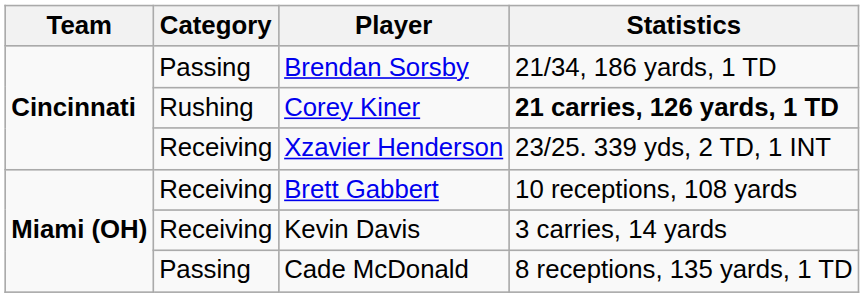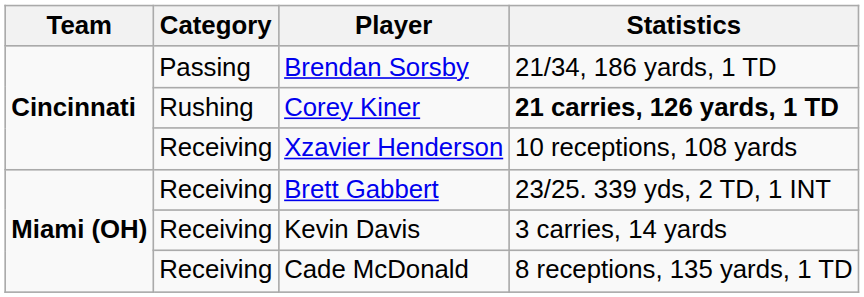Xzavier Henderson | Statistics: 23/25. 339 yds, 2 TD, 1 INT -> 10 receptions, 108 yards
Brett Gabbert | Statistics: 10 receptions, 108 yards -> 23/25. 339 yds, 2 TD, 1 INT
Cade McDonald | Category: Passing -> Receiving
